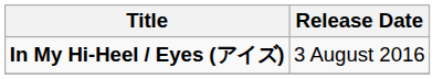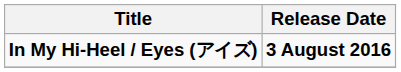In My Hi-Heel / Eyes (アイズ) | Release Date: normal -> bold
